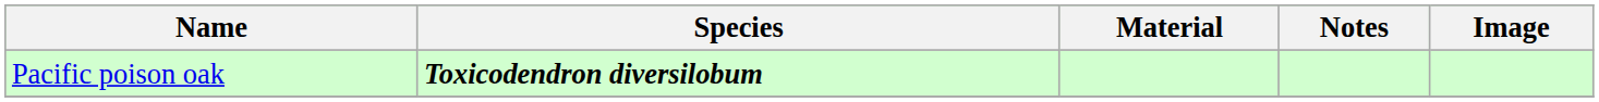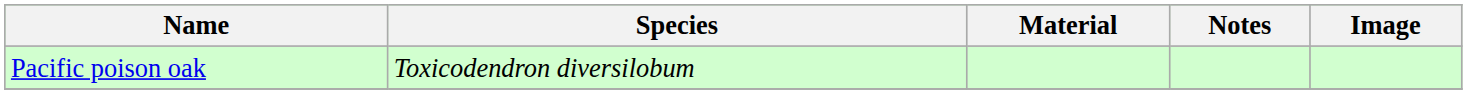Pacific poison oak | Species: bold -> normal
